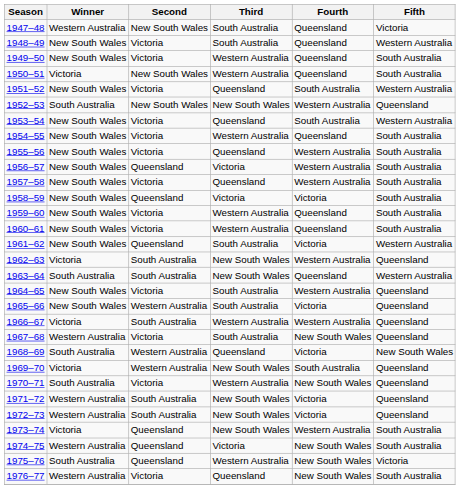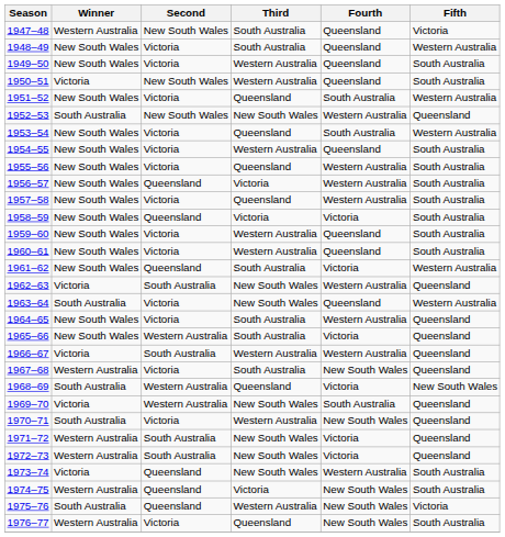1963–64 | Second: South Australia -> Victoria
